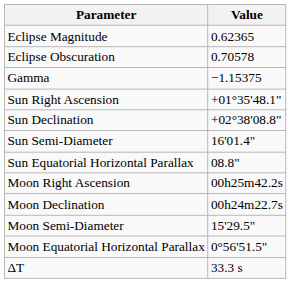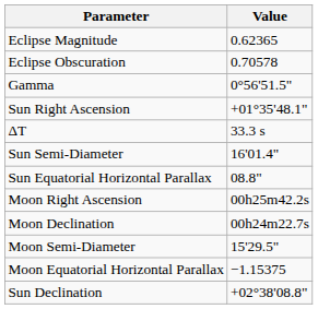Gamma | Value: −1.15375 -> 0°56'51.5"
rows swapped: Sun Declination <-> ΔT
Moon Equatorial Horizontal Parallax | Value: 0°56'51.5" -> −1.15375
